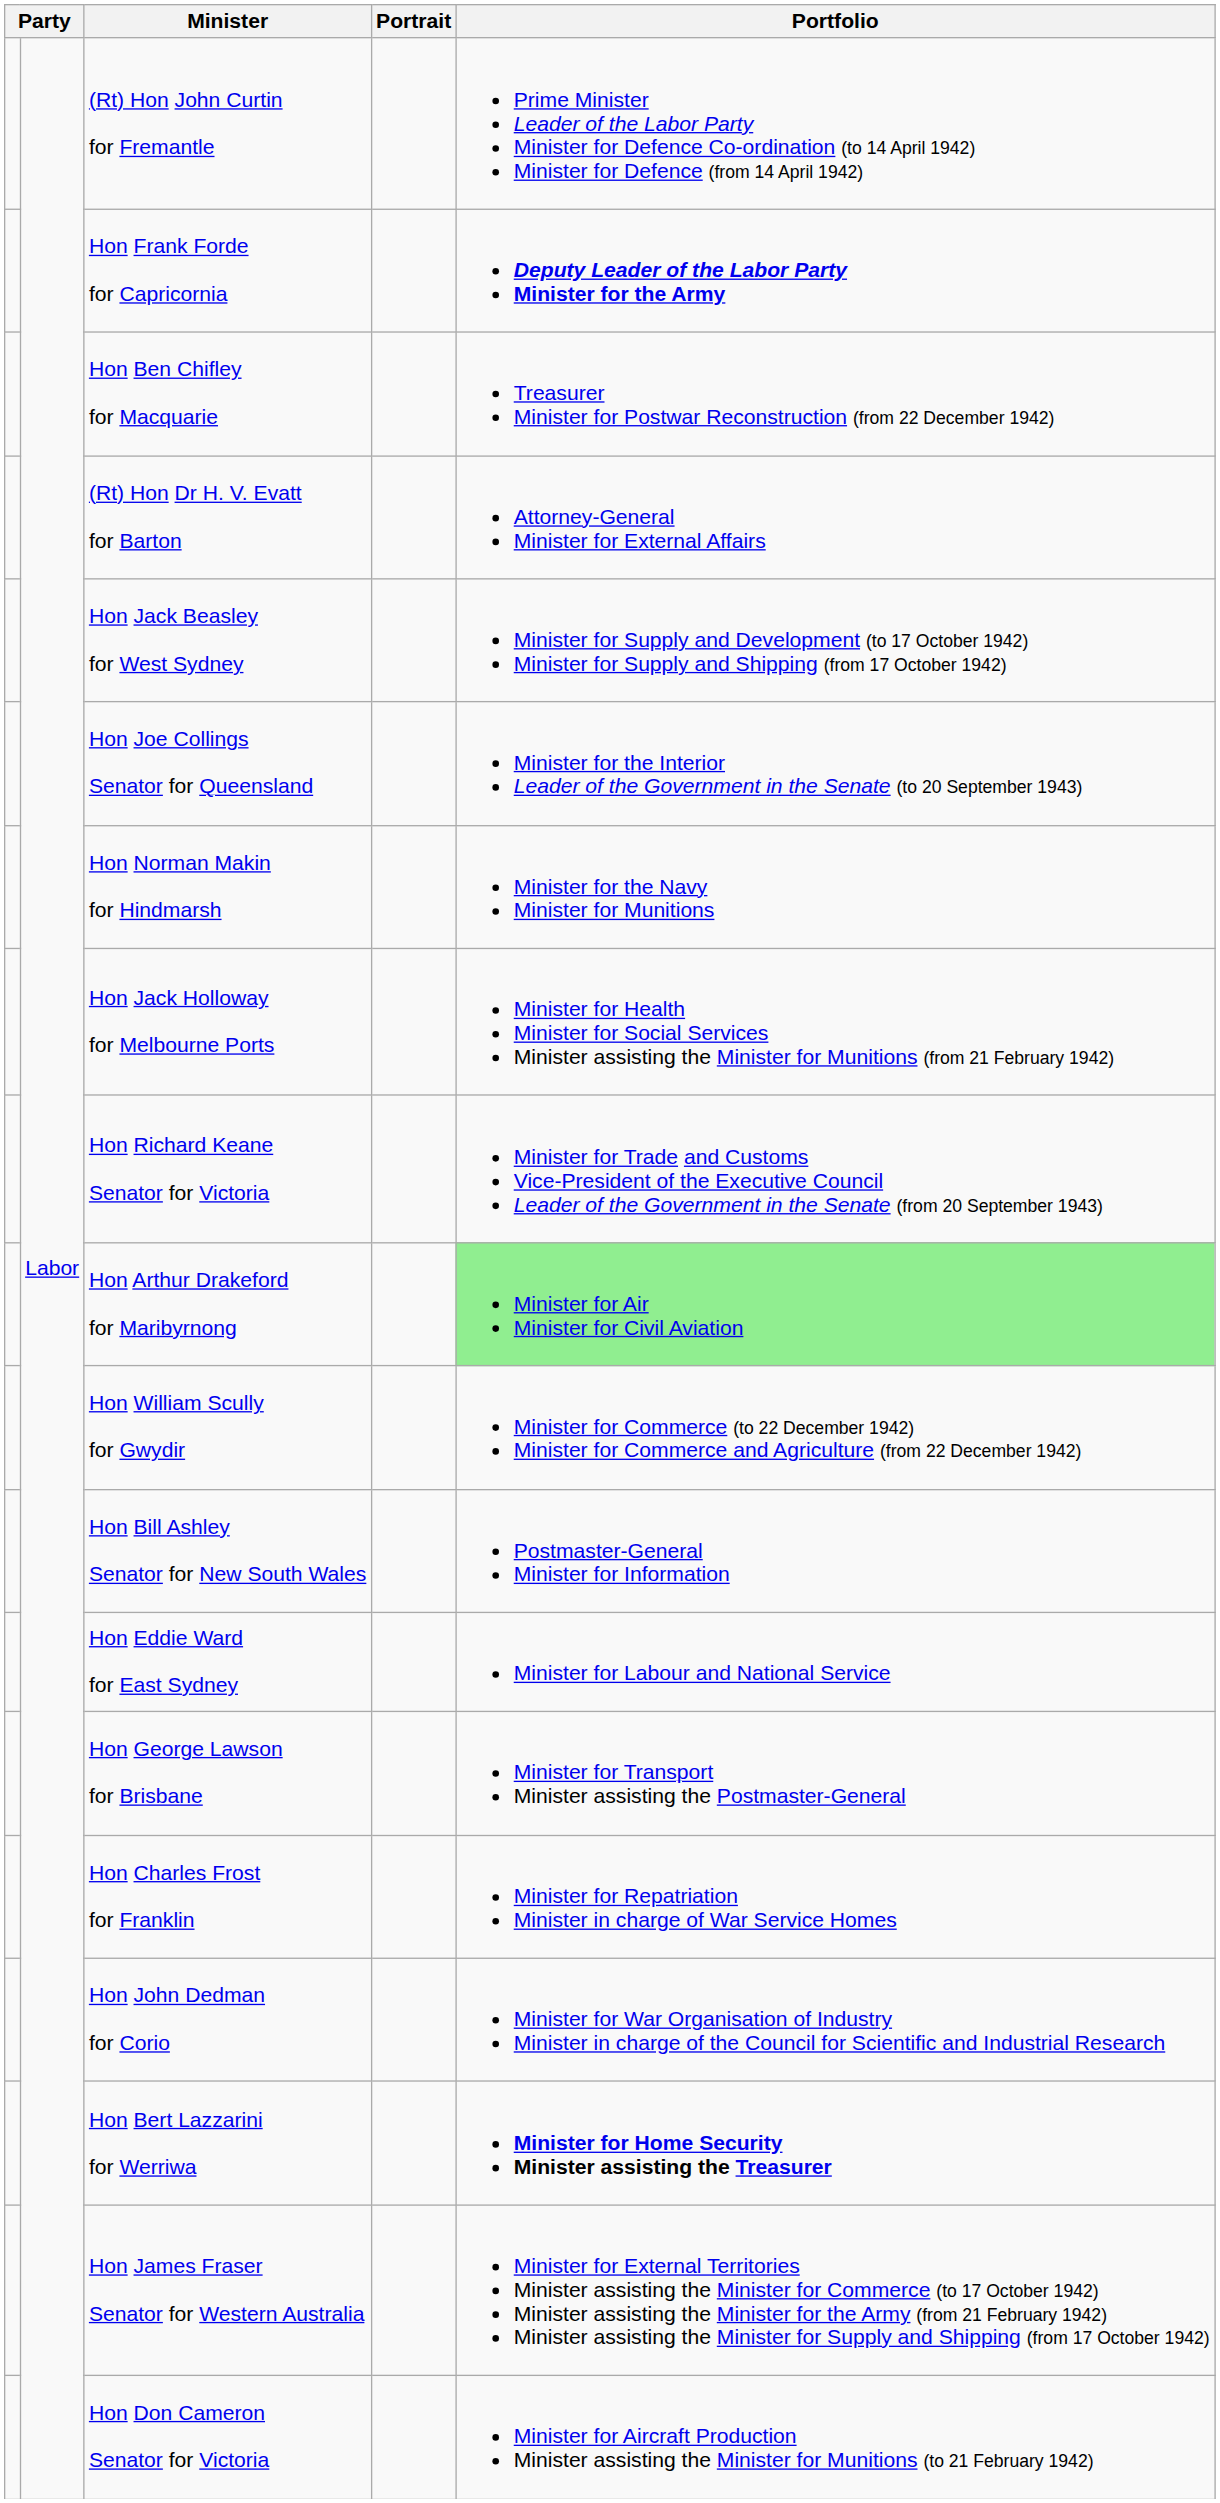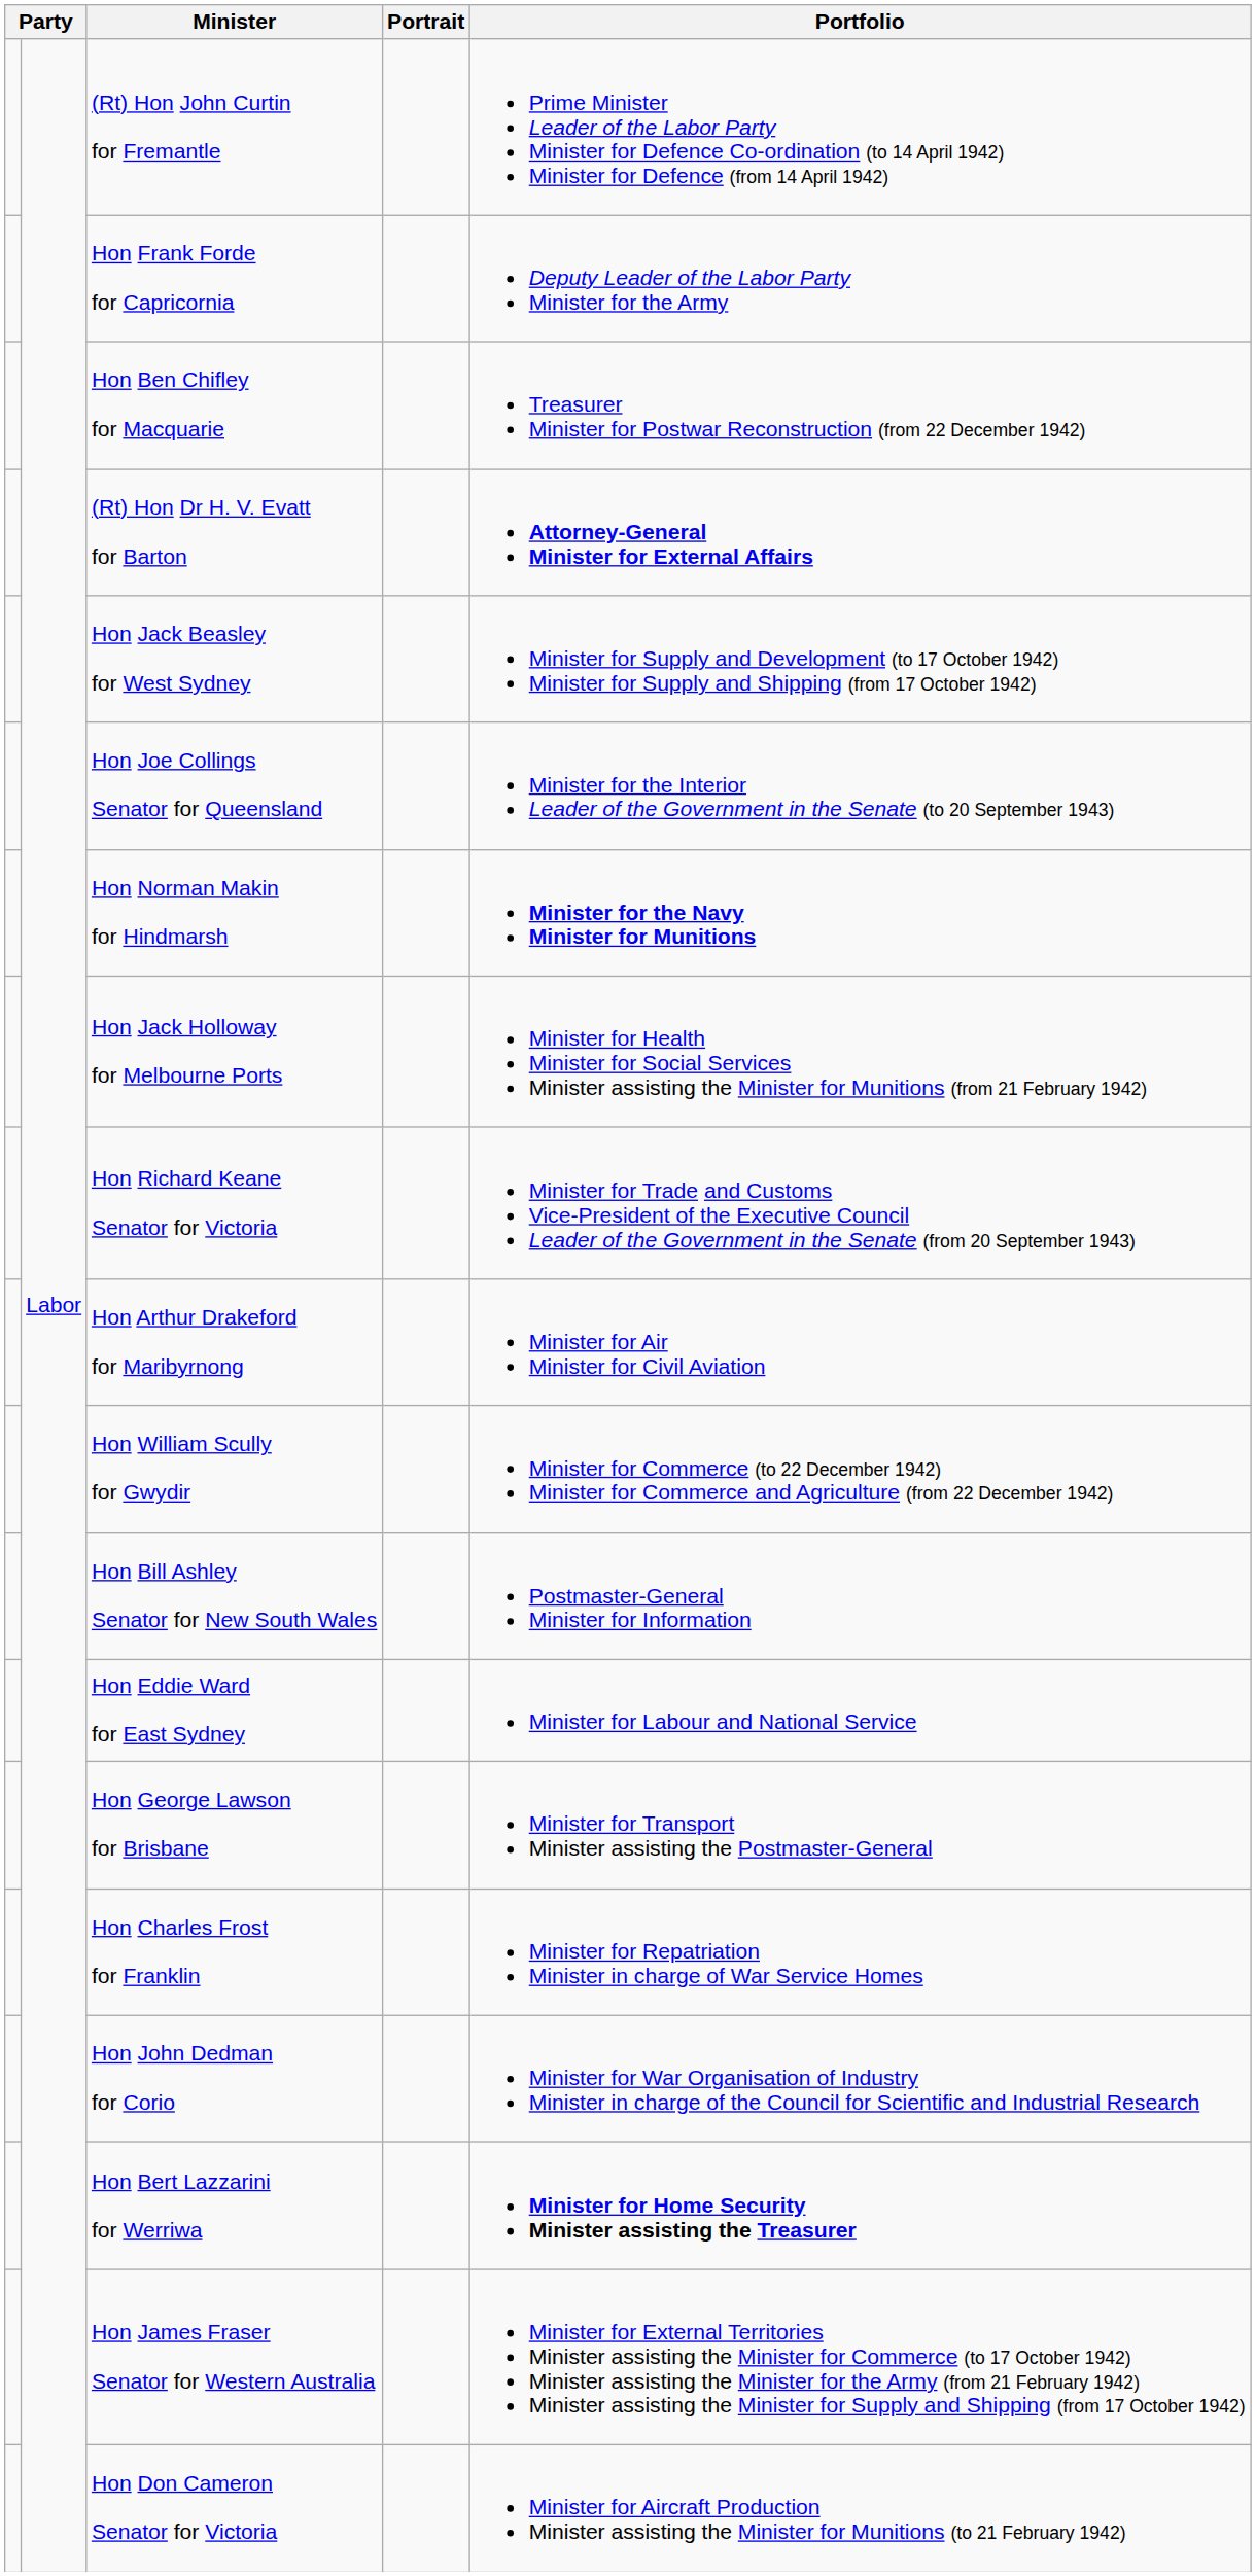Hon Frank Forde for Capricornia | Portfolio: bold -> normal
(Rt) Hon Dr H. V. Evatt for Barton | Portfolio: normal -> bold
Hon Norman Makin for Hindmarsh | Portfolio: normal -> bold
Hon Arthur Drakeford for Maribyrnong | Portfolio: lightgreen background -> no background
